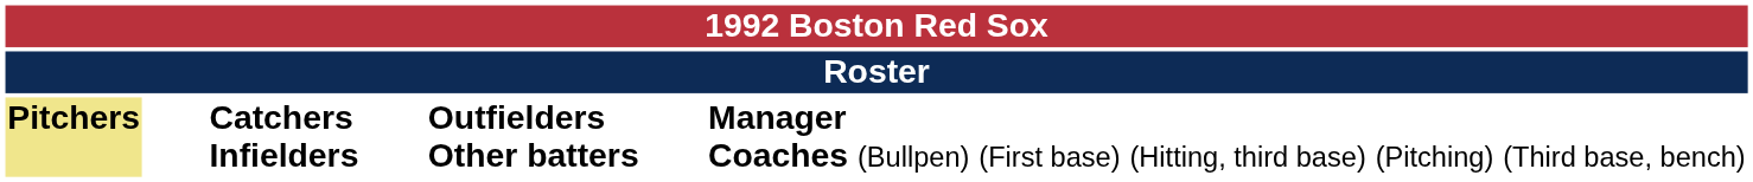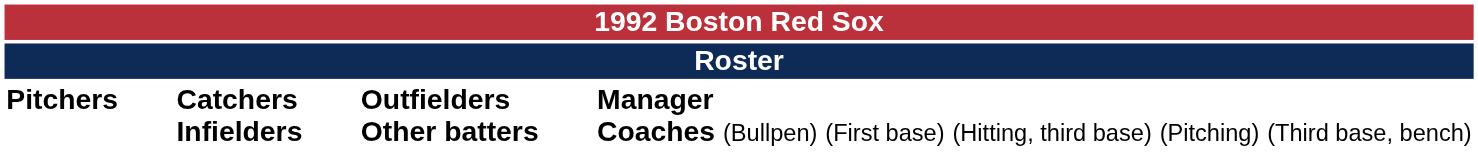Pitchers | column 1: khaki background -> no background
